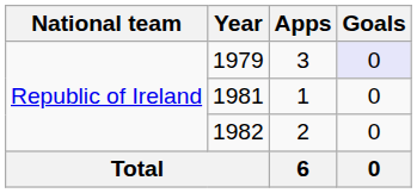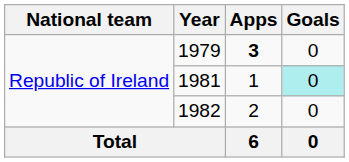1979 | Apps: normal -> bold
1979 | Goals: lavender background -> no background
1981 | Goals: no background -> paleturquoise background
